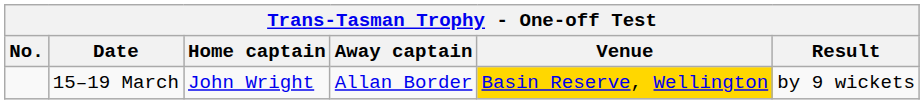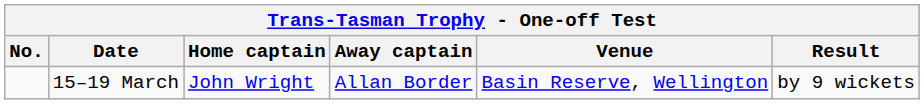15–19 March | Venue: gold background -> no background
